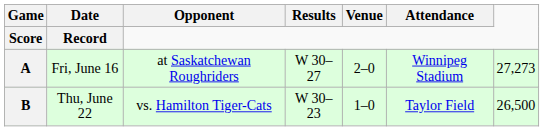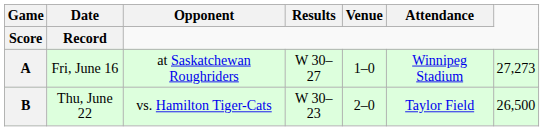A | Venue: 2–0 -> 1–0
B | Venue: 1–0 -> 2–0
